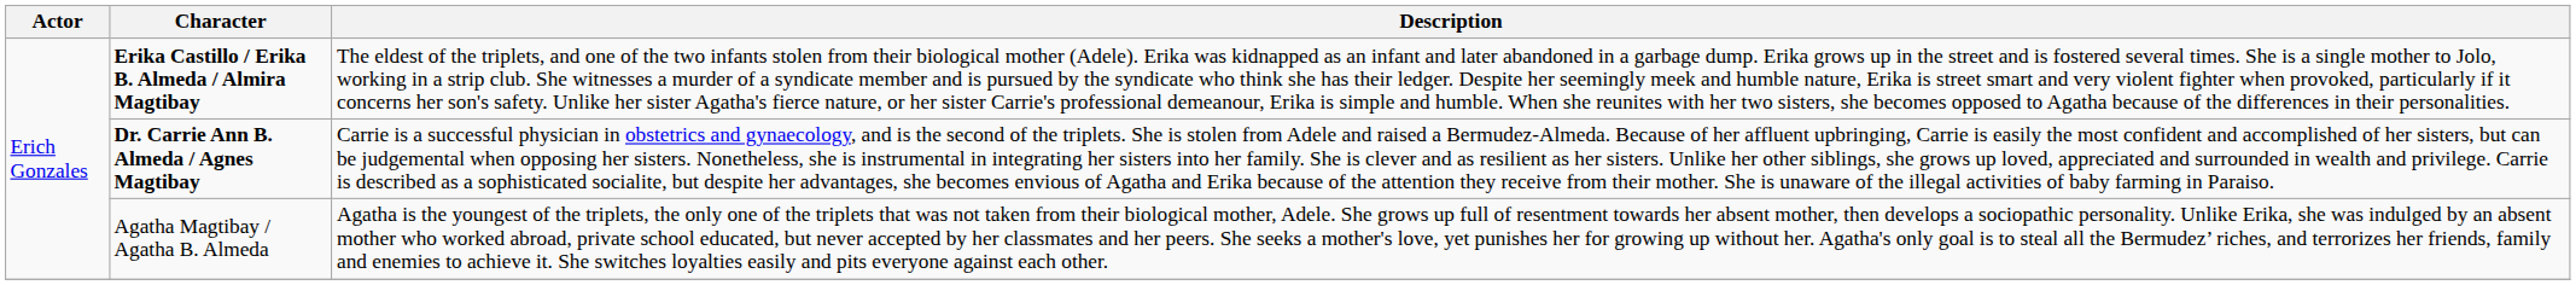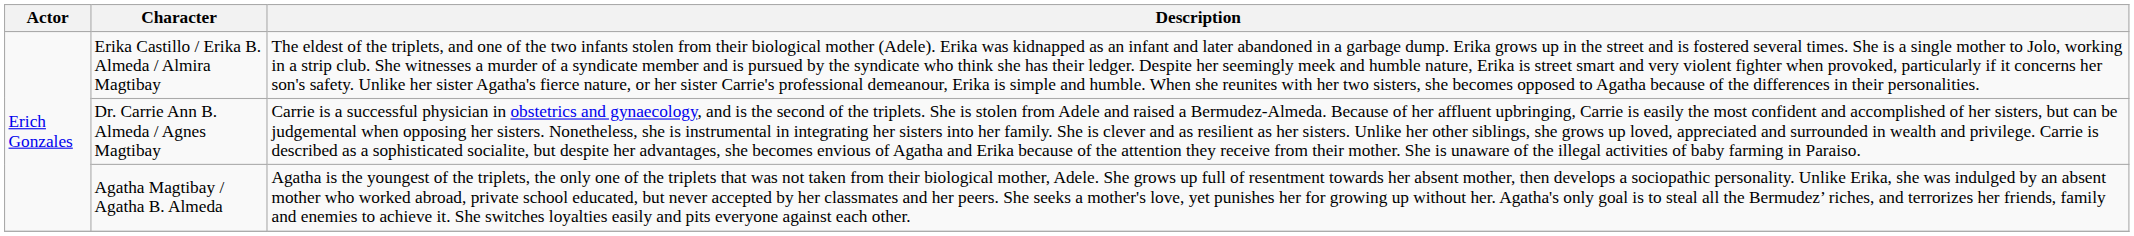Erika Castillo / Erika B. Almeda / Almira Magtibay | Character: bold -> normal
Dr. Carrie Ann B. Almeda / Agnes Magtibay | Character: bold -> normal
